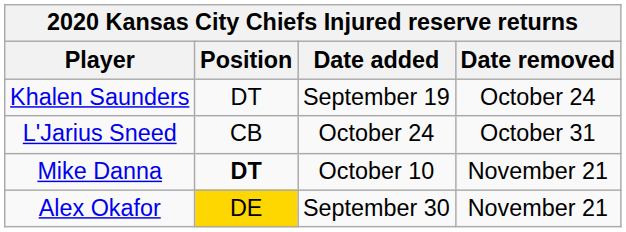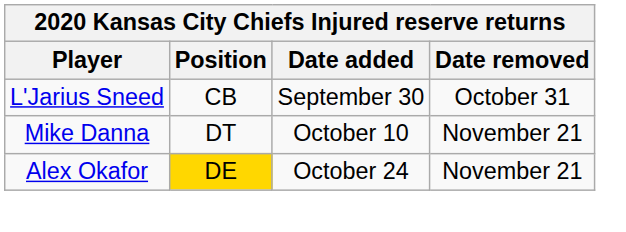- row: Khalen Saunders | DT | September 19 | October 24
L'Jarius Sneed | Date added: October 24 -> September 30
Mike Danna | Position: bold -> normal
Alex Okafor | Date added: September 30 -> October 24
